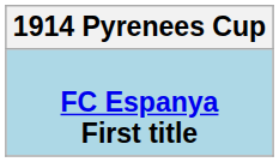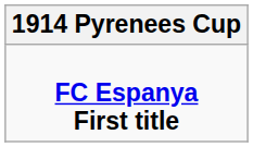row 2 | column 1: lightblue background -> no background
